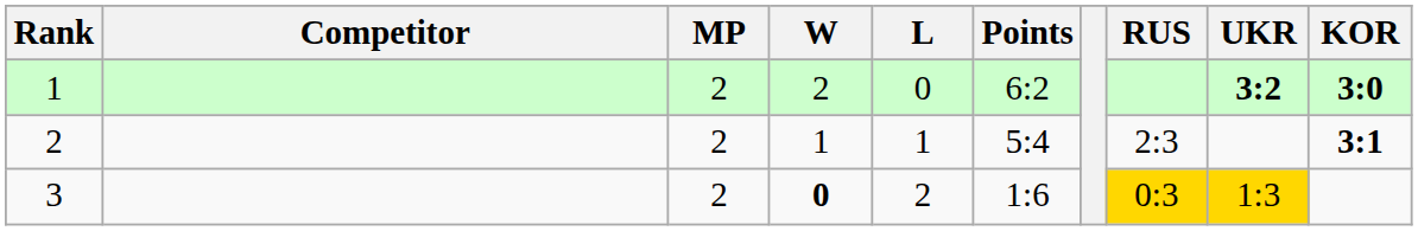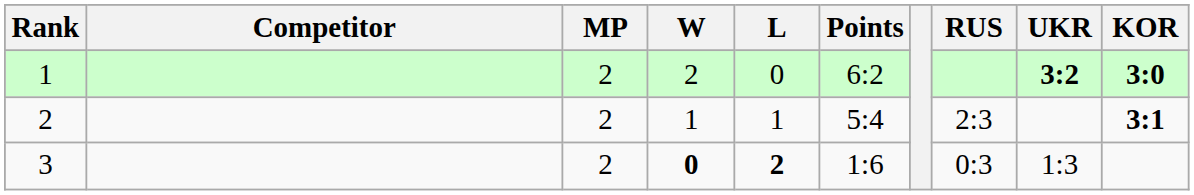3 | L: normal -> bold
3 | RUS: gold background -> no background
3 | UKR: gold background -> no background
